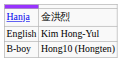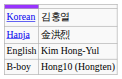+ row: Korean | 김홍열
